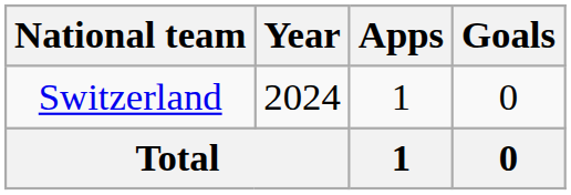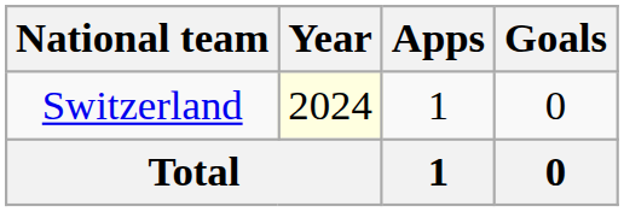Switzerland | Year: no background -> lightyellow background
